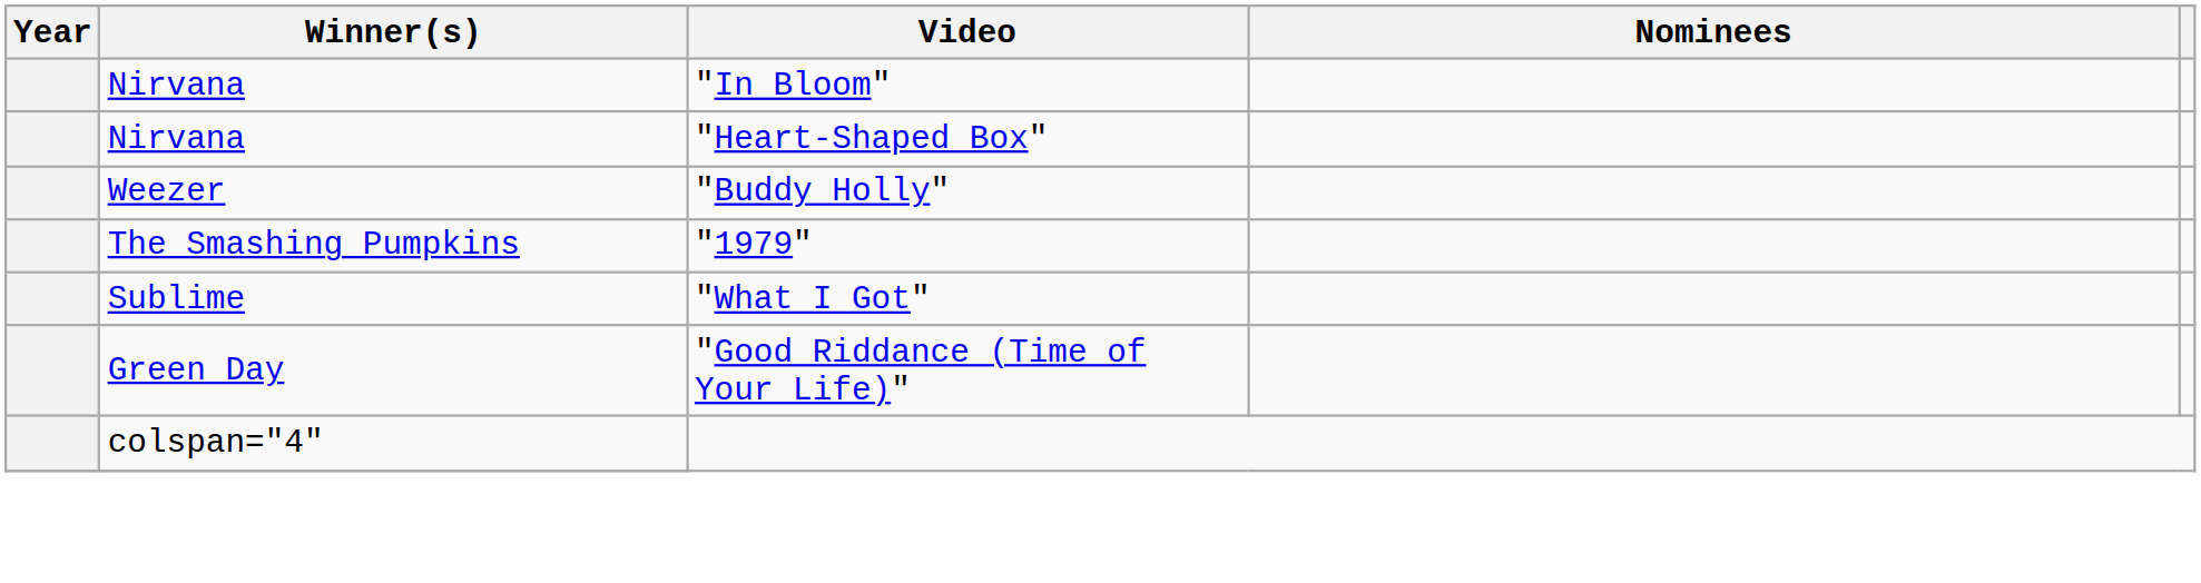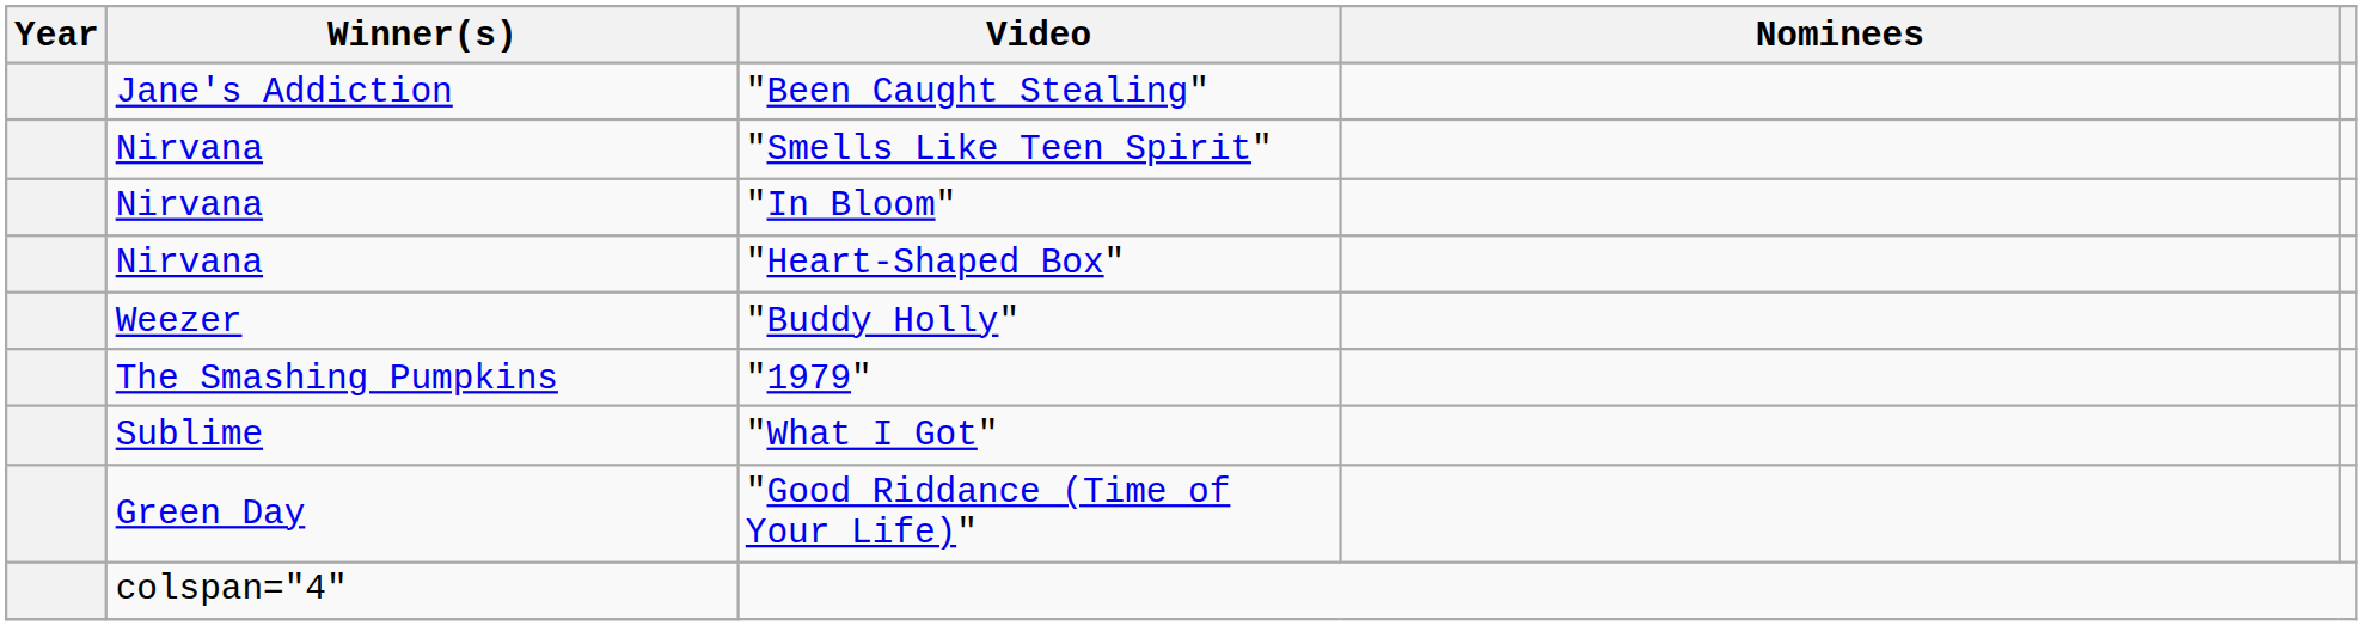+ row: Jane's Addiction | "Been Caught Stealing"
+ row: Nirvana | "Smells Like Teen Spirit"
